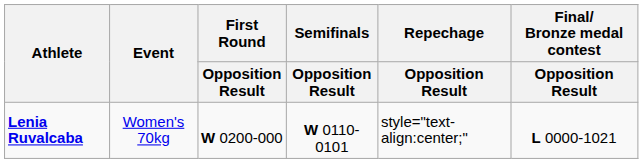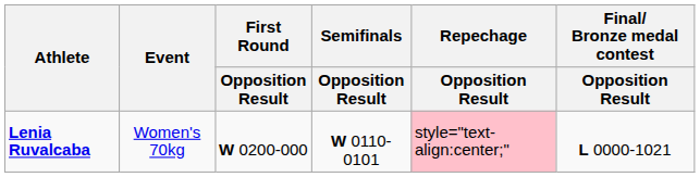Lenia Ruvalcaba | Repechage / Opposition Result: no background -> pink background
